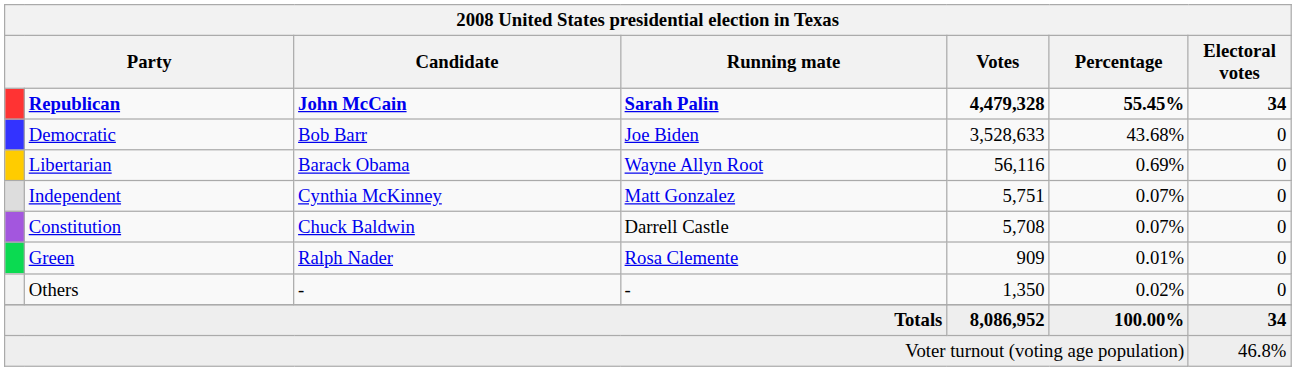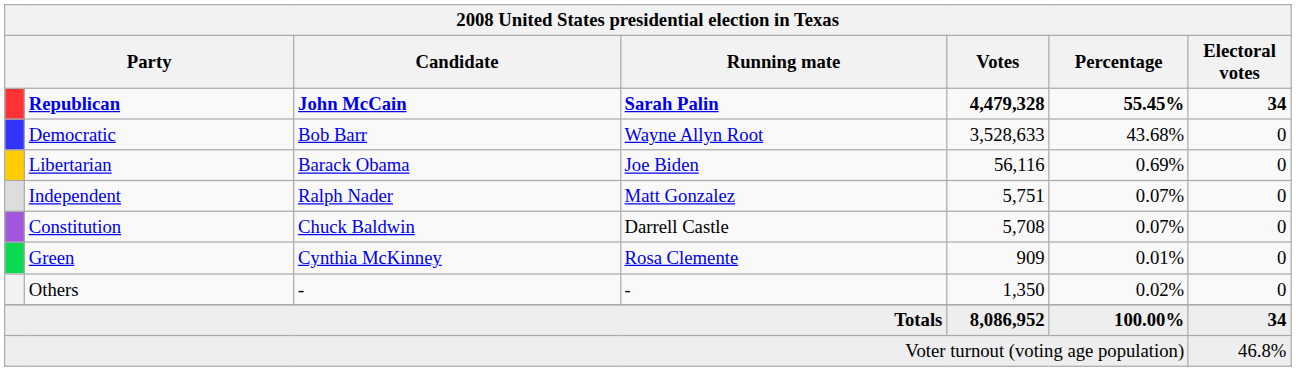Democratic | Running mate: Joe Biden -> Wayne Allyn Root
Libertarian | Running mate: Wayne Allyn Root -> Joe Biden
Independent | Candidate: Cynthia McKinney -> Ralph Nader
Green | Candidate: Ralph Nader -> Cynthia McKinney
